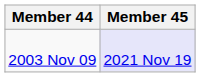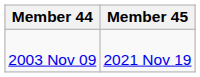2003 Nov 09 | Member 45: lavender background -> no background
